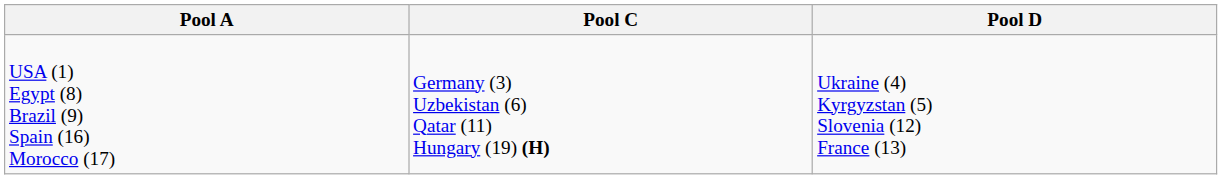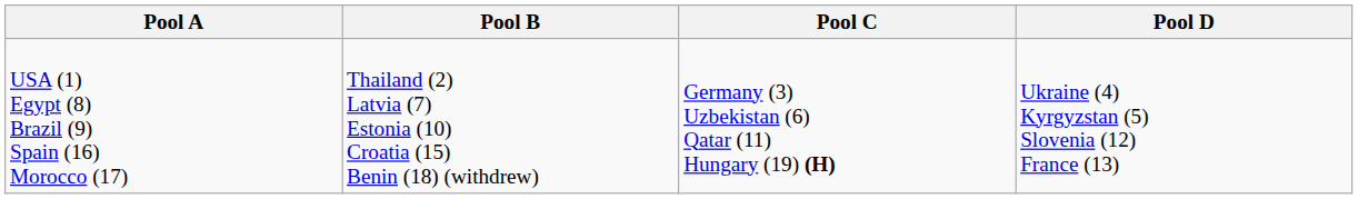+ column: Pool B | Thailand (2) Latvia (7) Estonia (10) Croatia (15) Benin (18) (withdrew)
